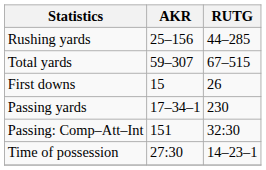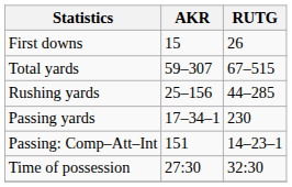rows swapped: First downs <-> Rushing yards
Passing: Comp–Att–Int | RUTG: 32:30 -> 14–23–1
Time of possession | RUTG: 14–23–1 -> 32:30
